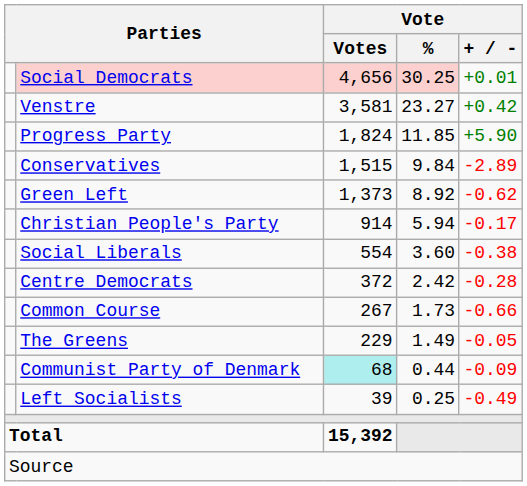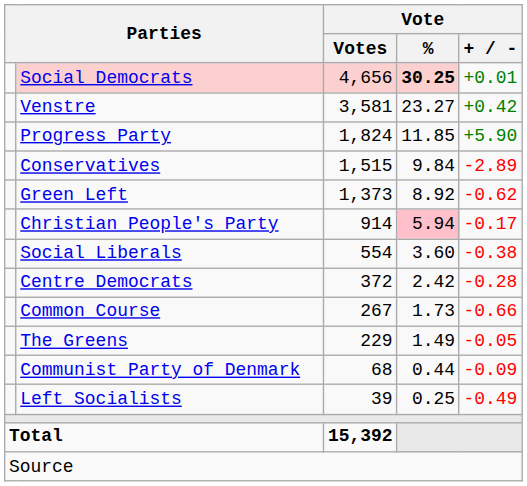Social Democrats | Vote / %: normal -> bold
Christian People's Party | Vote / %: no background -> pink background
Communist Party of Denmark | Vote / Votes: paleturquoise background -> no background
